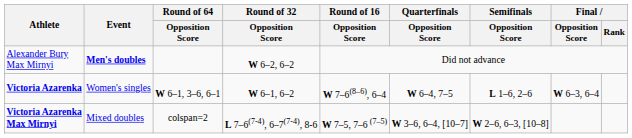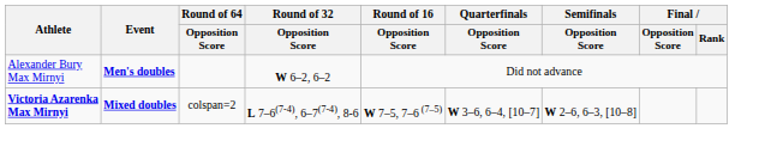- row: Victoria Azarenka | Women's singles | W 6–1, 3–6, 6–1 | W 6–1, 6–2 | W 7–6(8–6), 6–4 | W 6–4, 7–5 | L 1–6, 2–6 | W 6–3, 6–4
Victoria Azarenka Max Mirnyi | Event: normal -> bold
